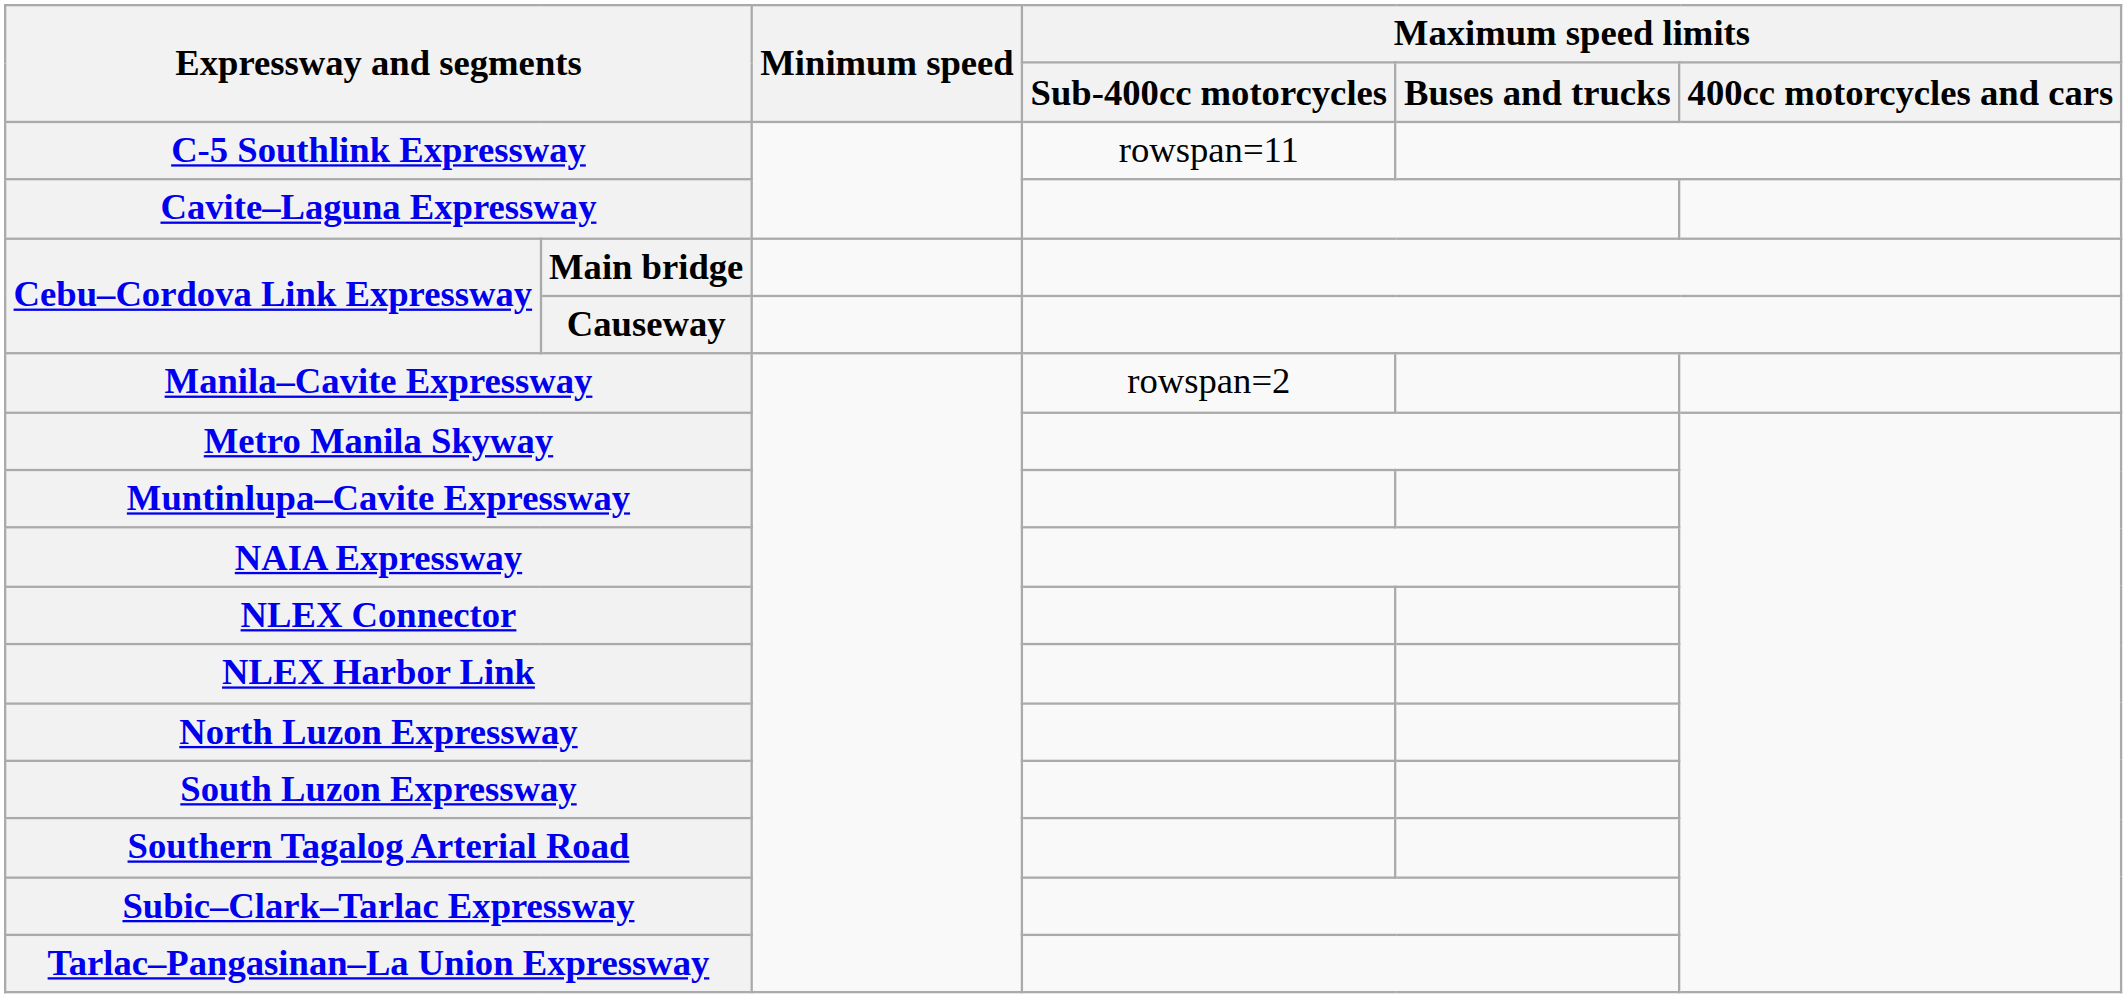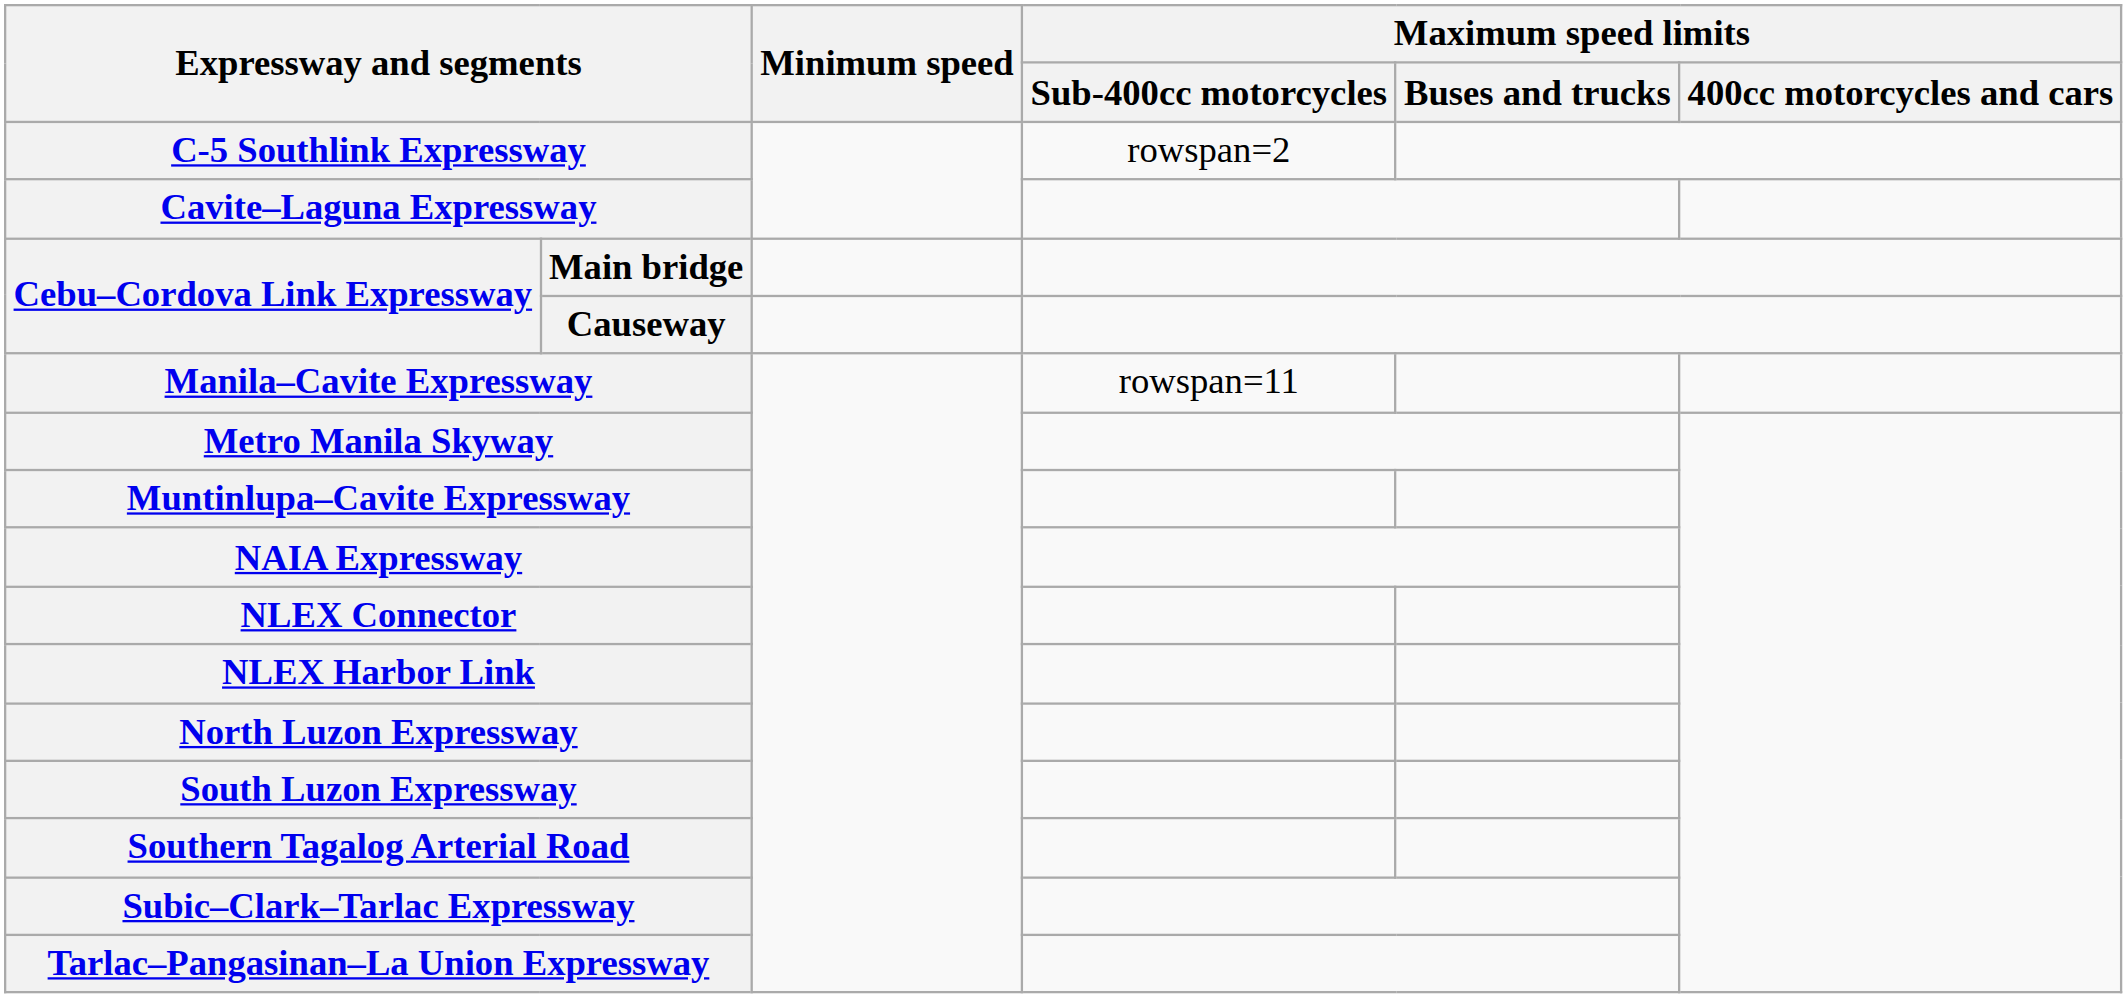C-5 Southlink Expressway | Maximum speed limits / Sub-400cc motorcycles: rowspan=11 -> rowspan=2
Manila–Cavite Expressway | Maximum speed limits / Sub-400cc motorcycles: rowspan=2 -> rowspan=11
